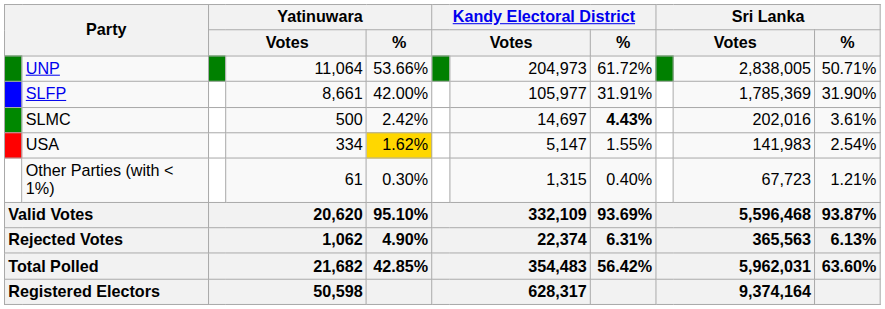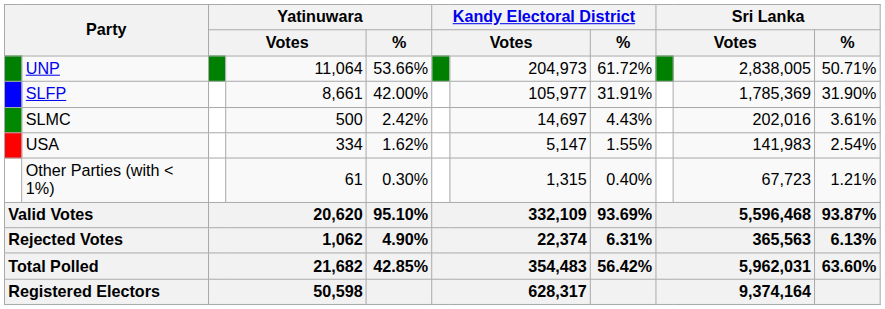SLMC | Kandy Electoral District / %: bold -> normal
USA | Yatinuwara / %: gold background -> no background
